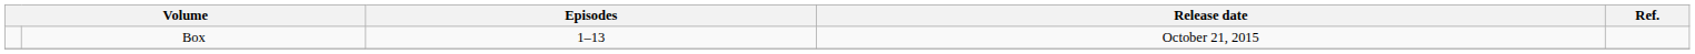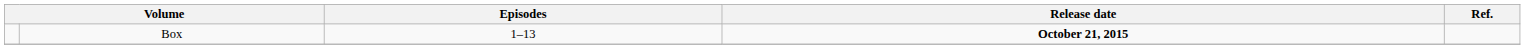Box | Release date: normal -> bold
